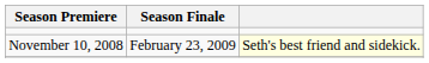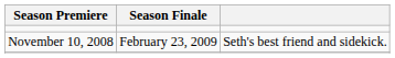November 10, 2008 | column 3: lightyellow background -> no background
